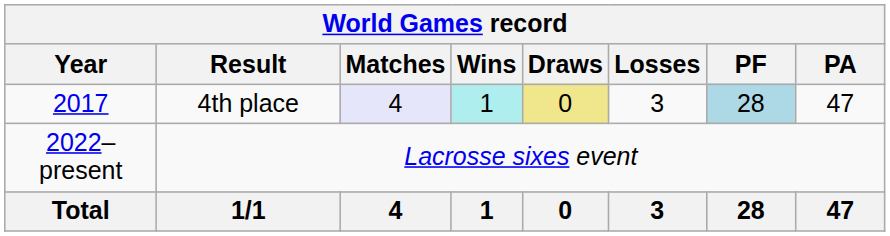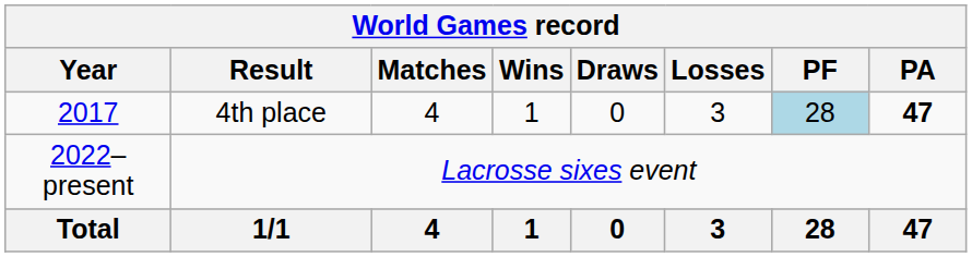2017 | World Games record / Matches: lavender background -> no background
2017 | World Games record / Wins: paleturquoise background -> no background
2017 | World Games record / Draws: khaki background -> no background
2017 | World Games record / PA: normal -> bold
